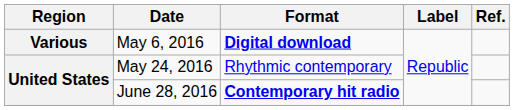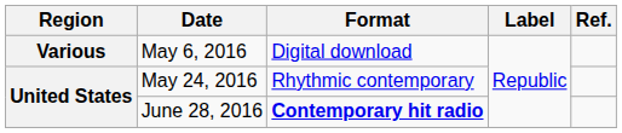May 6, 2016 | Format: bold -> normal
